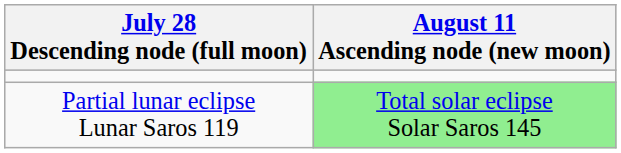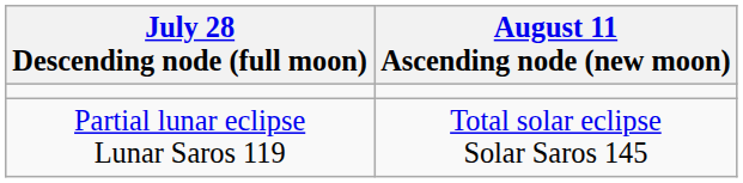row 3 | August 11 Ascending node (new moon): lightgreen background -> no background
